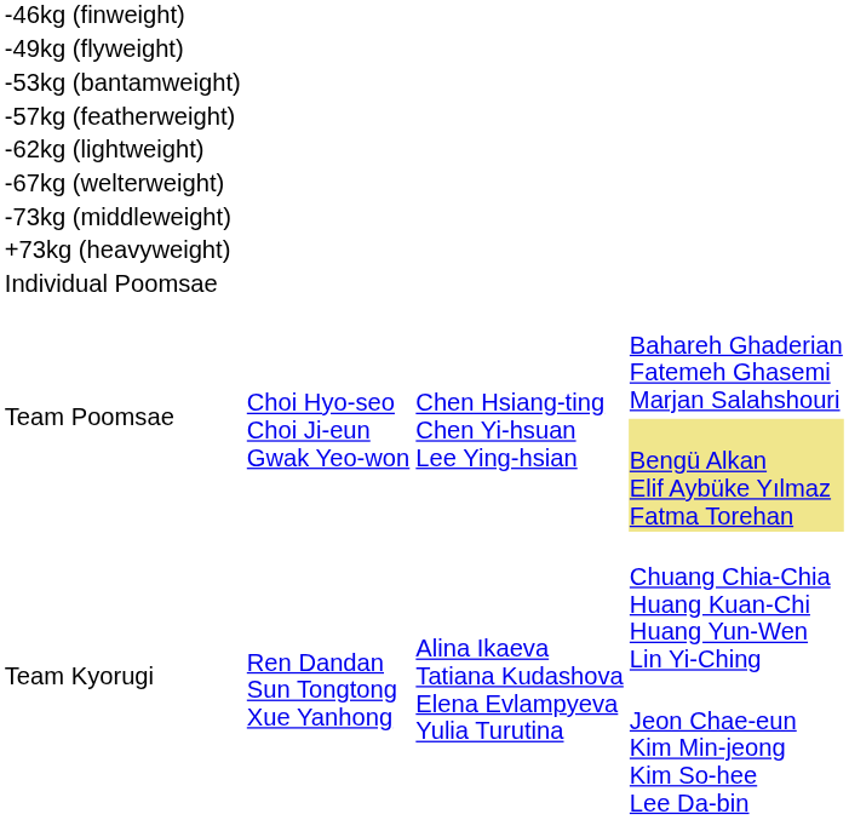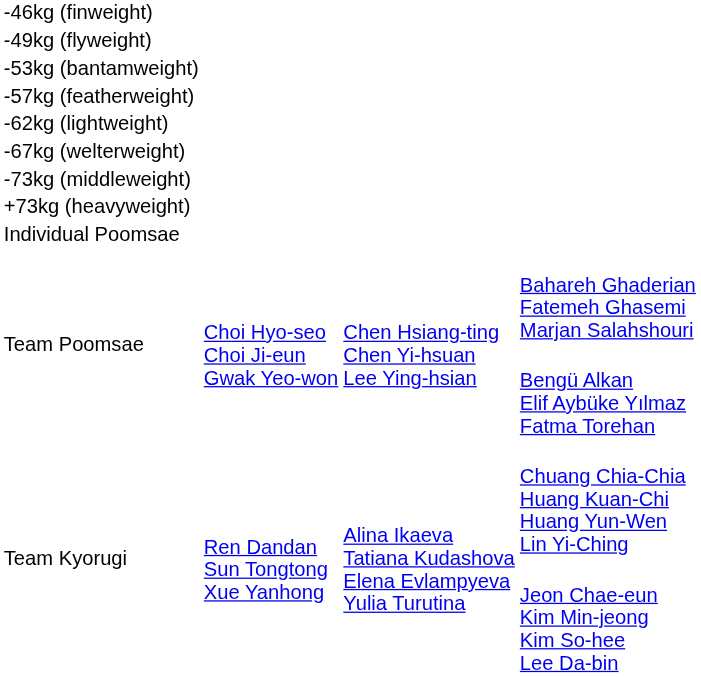Team Poomsae / Bengü Alkan Elif Aybüke Yılmaz Fatma Torehan | column 4: khaki background -> no background
